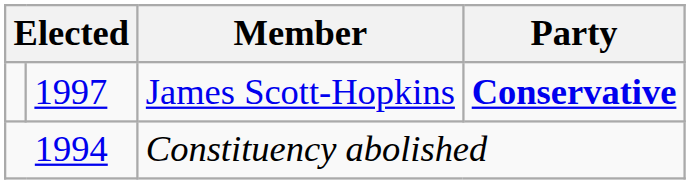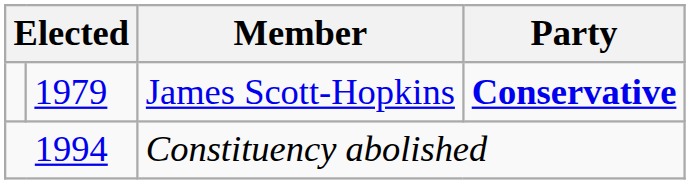James Scott-Hopkins | column 2: 1997 -> 1979
